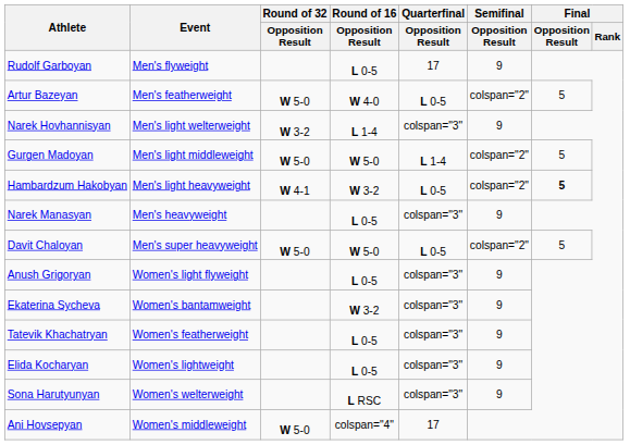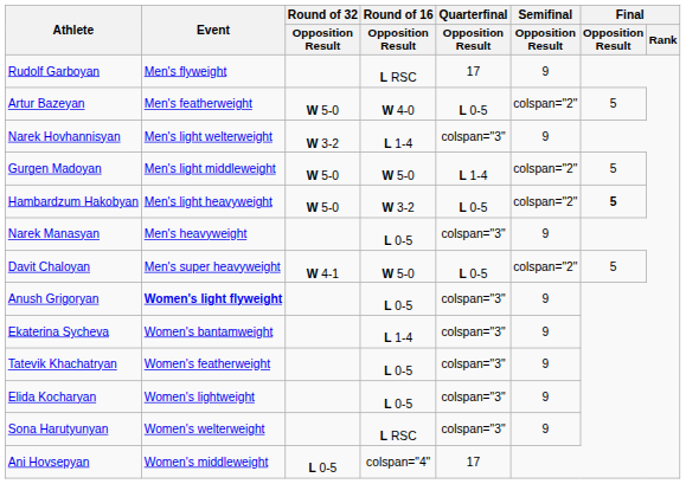Rudolf Garboyan | Round of 16 / Opposition Result: L 0-5 -> L RSC
Hambardzum Hakobyan | Round of 32 / Opposition Result: W 4-1 -> W 5-0
Davit Chaloyan | Round of 32 / Opposition Result: W 5-0 -> W 4-1
Anush Grigoryan | Event: normal -> bold
Ekaterina Sycheva | Round of 16 / Opposition Result: W 3-2 -> L 1-4
Ani Hovsepyan | Round of 32 / Opposition Result: W 5-0 -> L 0-5
